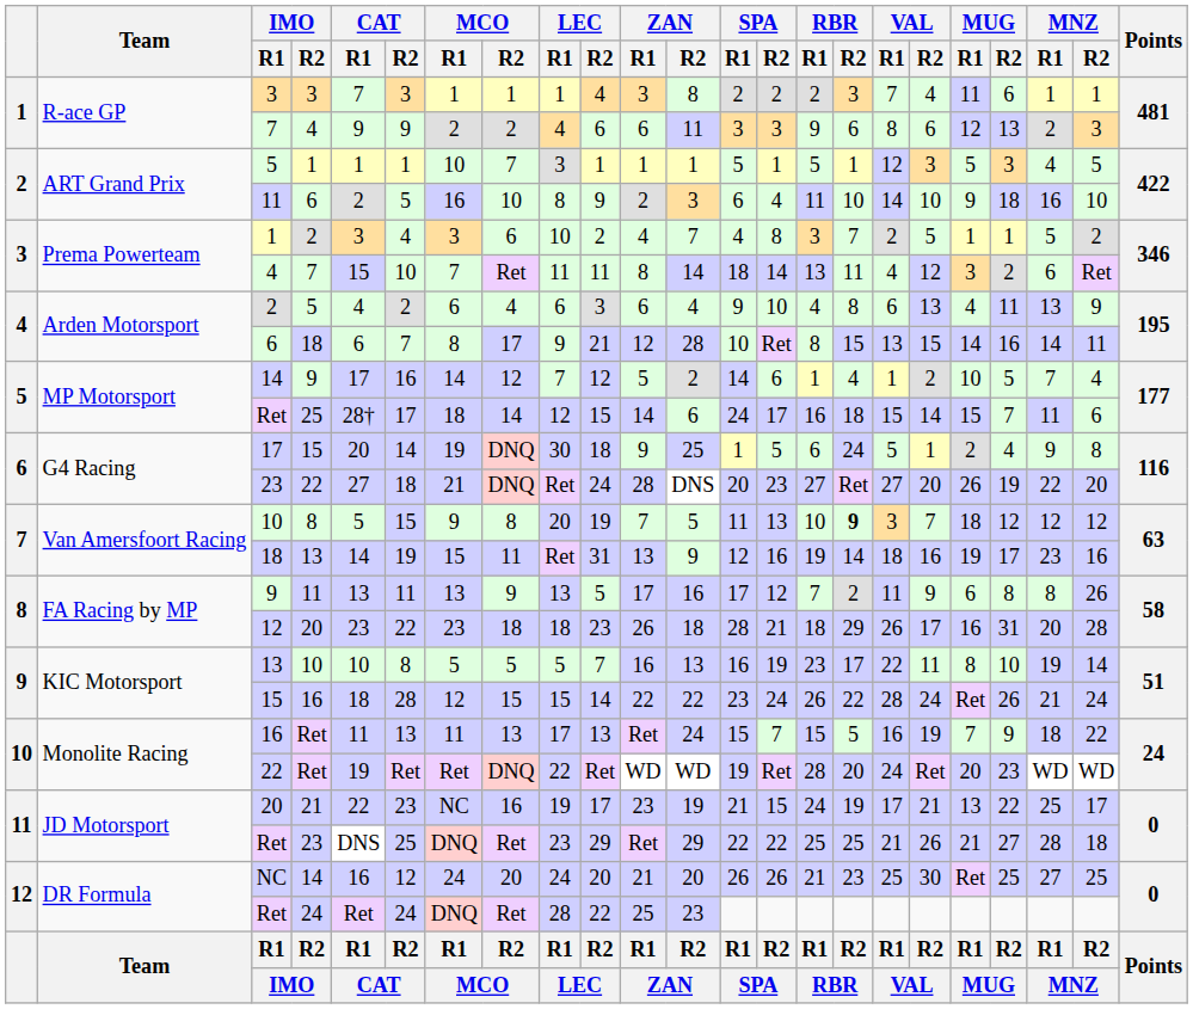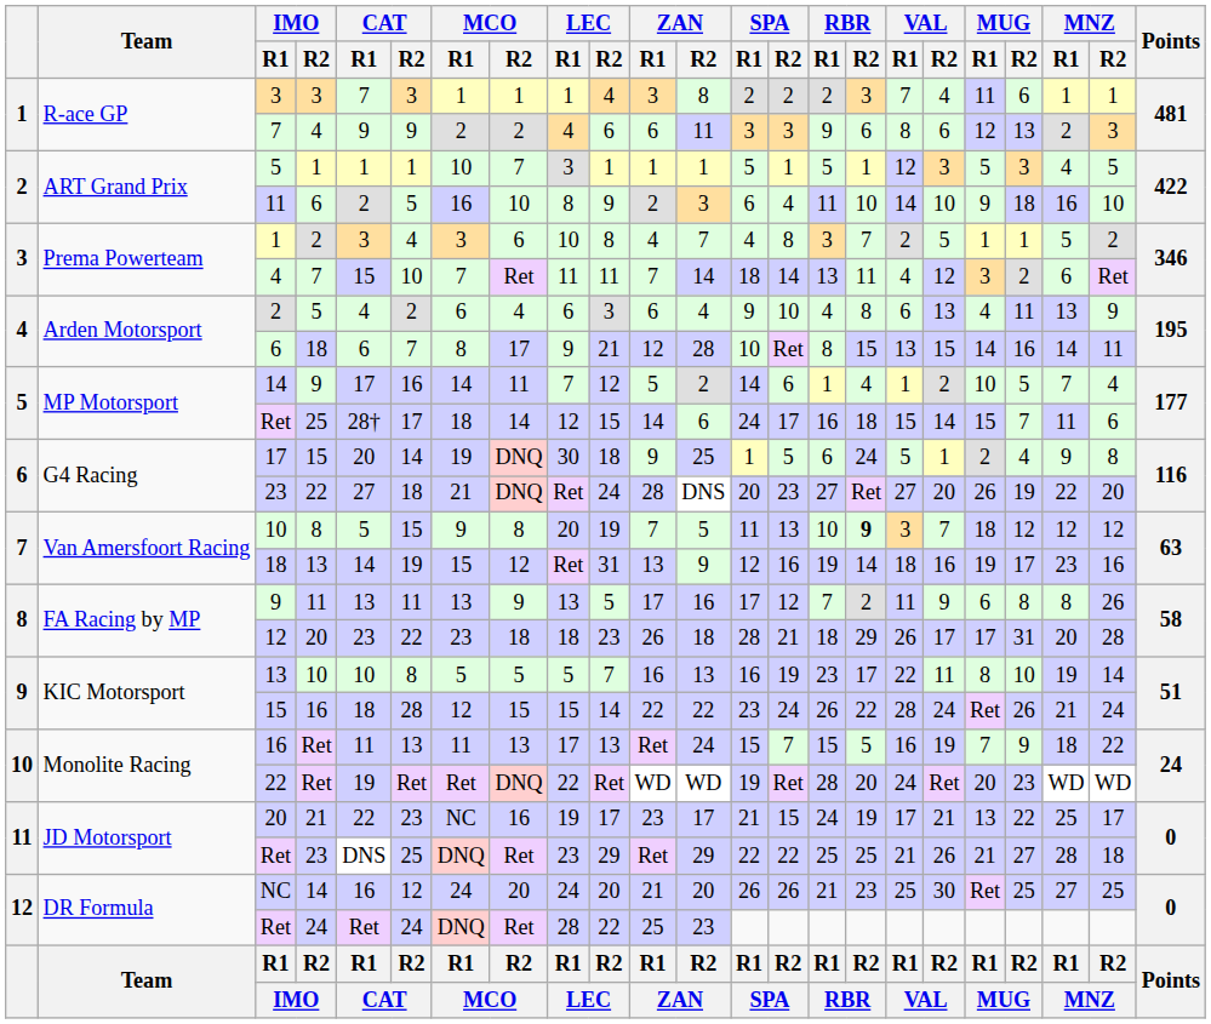row 7 | LEC / R2: 2 -> 8
row 8 | ZAN / R1: 8 -> 7
row 11 | MCO / R2: 12 -> 11
row 16 | MCO / R2: 11 -> 12
row 18 | MUG / R1: 16 -> 17
row 23 | ZAN / R2: 19 -> 17
